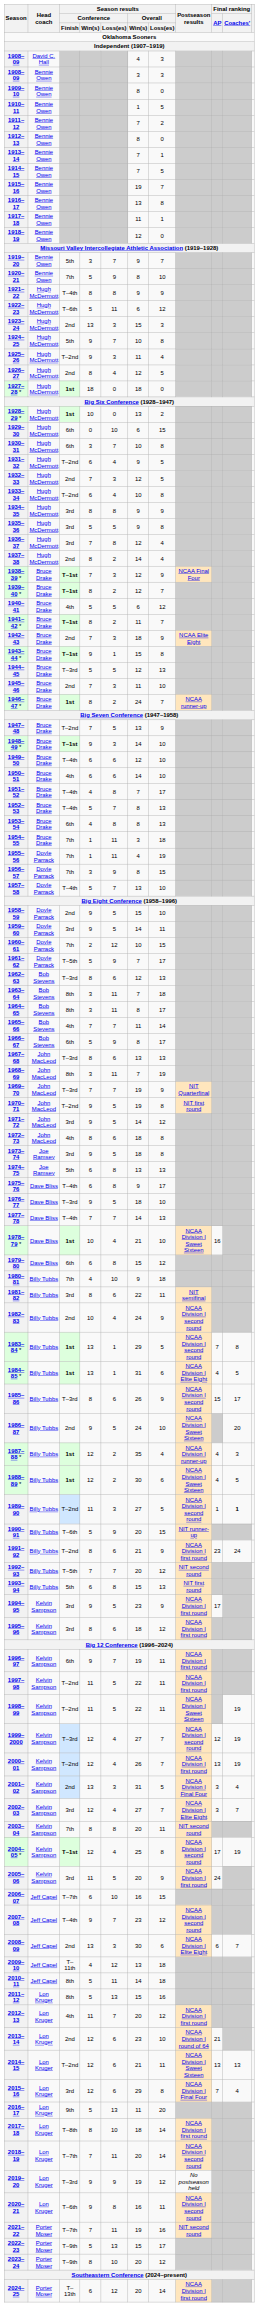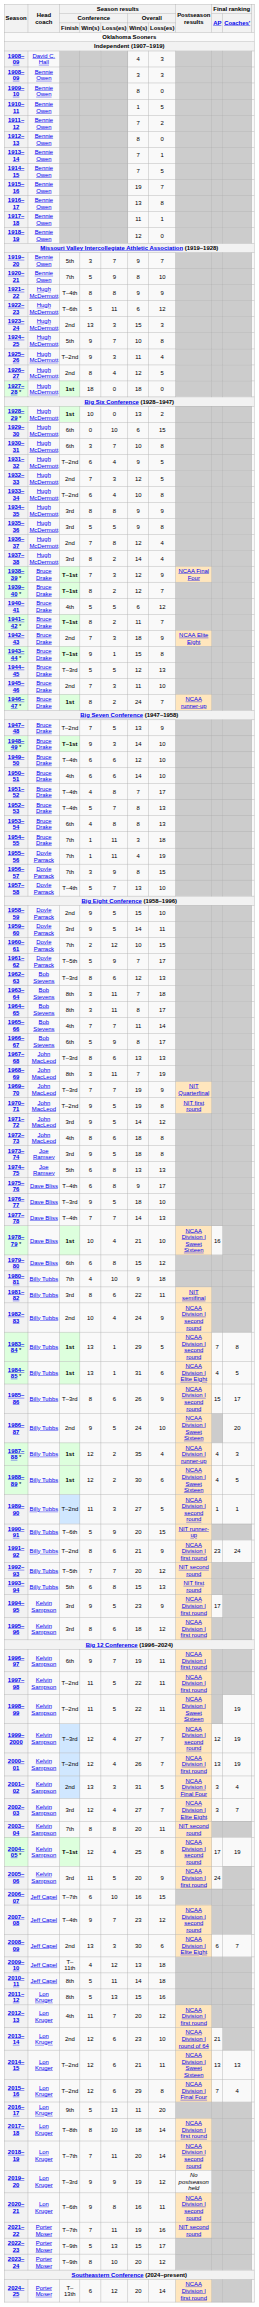1936–37 | Season results / Conference / Finish: 3rd -> 2nd
1937–38 | Season results / Conference / Finish: 2nd -> 3rd
1989–90 | Final ranking / Coaches': bold -> normal
2015–16 | Season results / Conference / Finish: 3rd -> T–2nd
